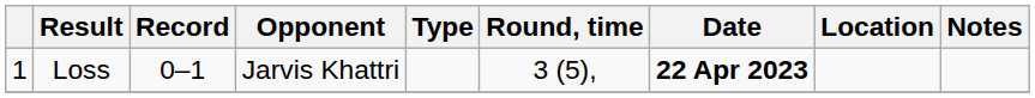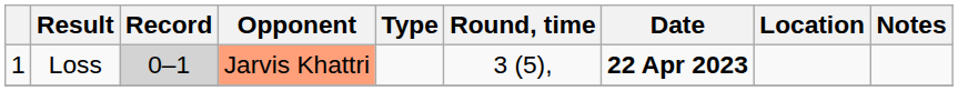Loss | Record: no background -> lightgrey background
Loss | Opponent: no background -> lightsalmon background
